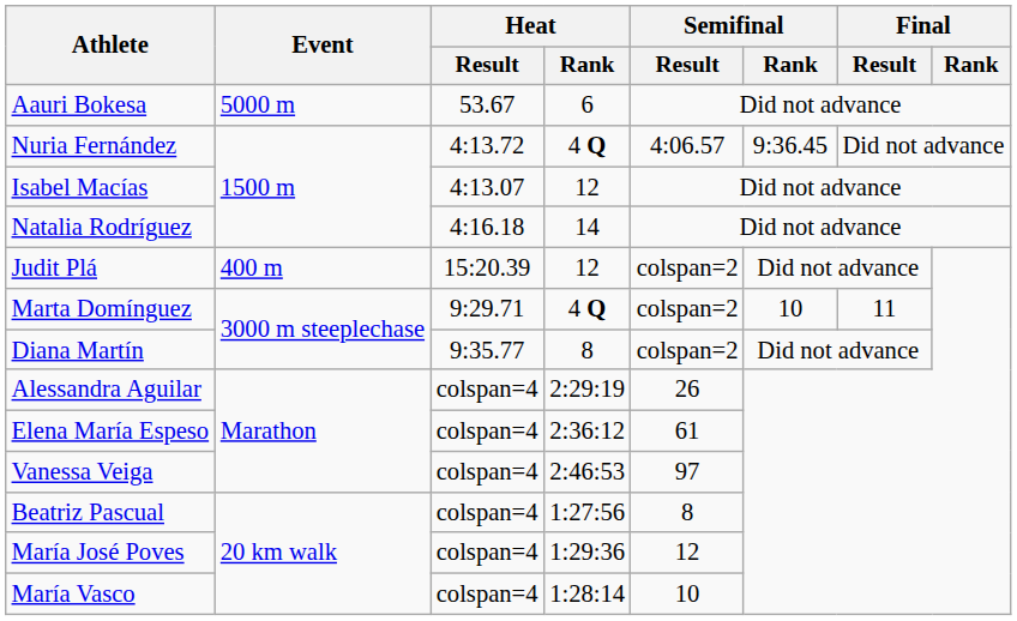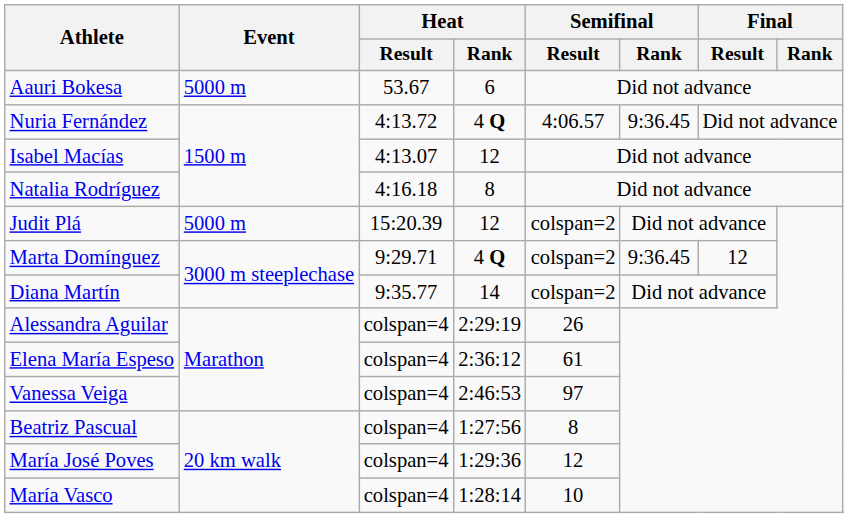Natalia Rodríguez | Heat / Rank: 14 -> 8
Judit Plá | Event: 400 m -> 5000 m
Marta Domínguez | Semifinal / Rank: 10 -> 9:36.45
Marta Domínguez | Final / Result: 11 -> 12
Diana Martín | Heat / Rank: 8 -> 14
